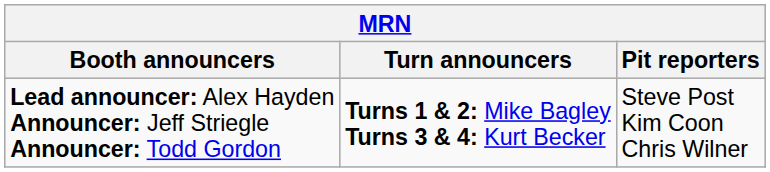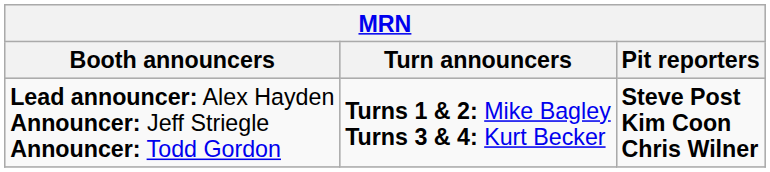row 3 | Pit reporters: normal -> bold
